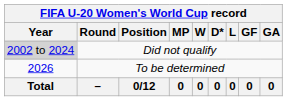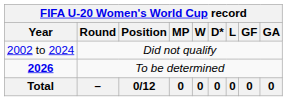2002 to 2024 | Year: lightgrey background -> no background
2026 | Year: normal -> bold
